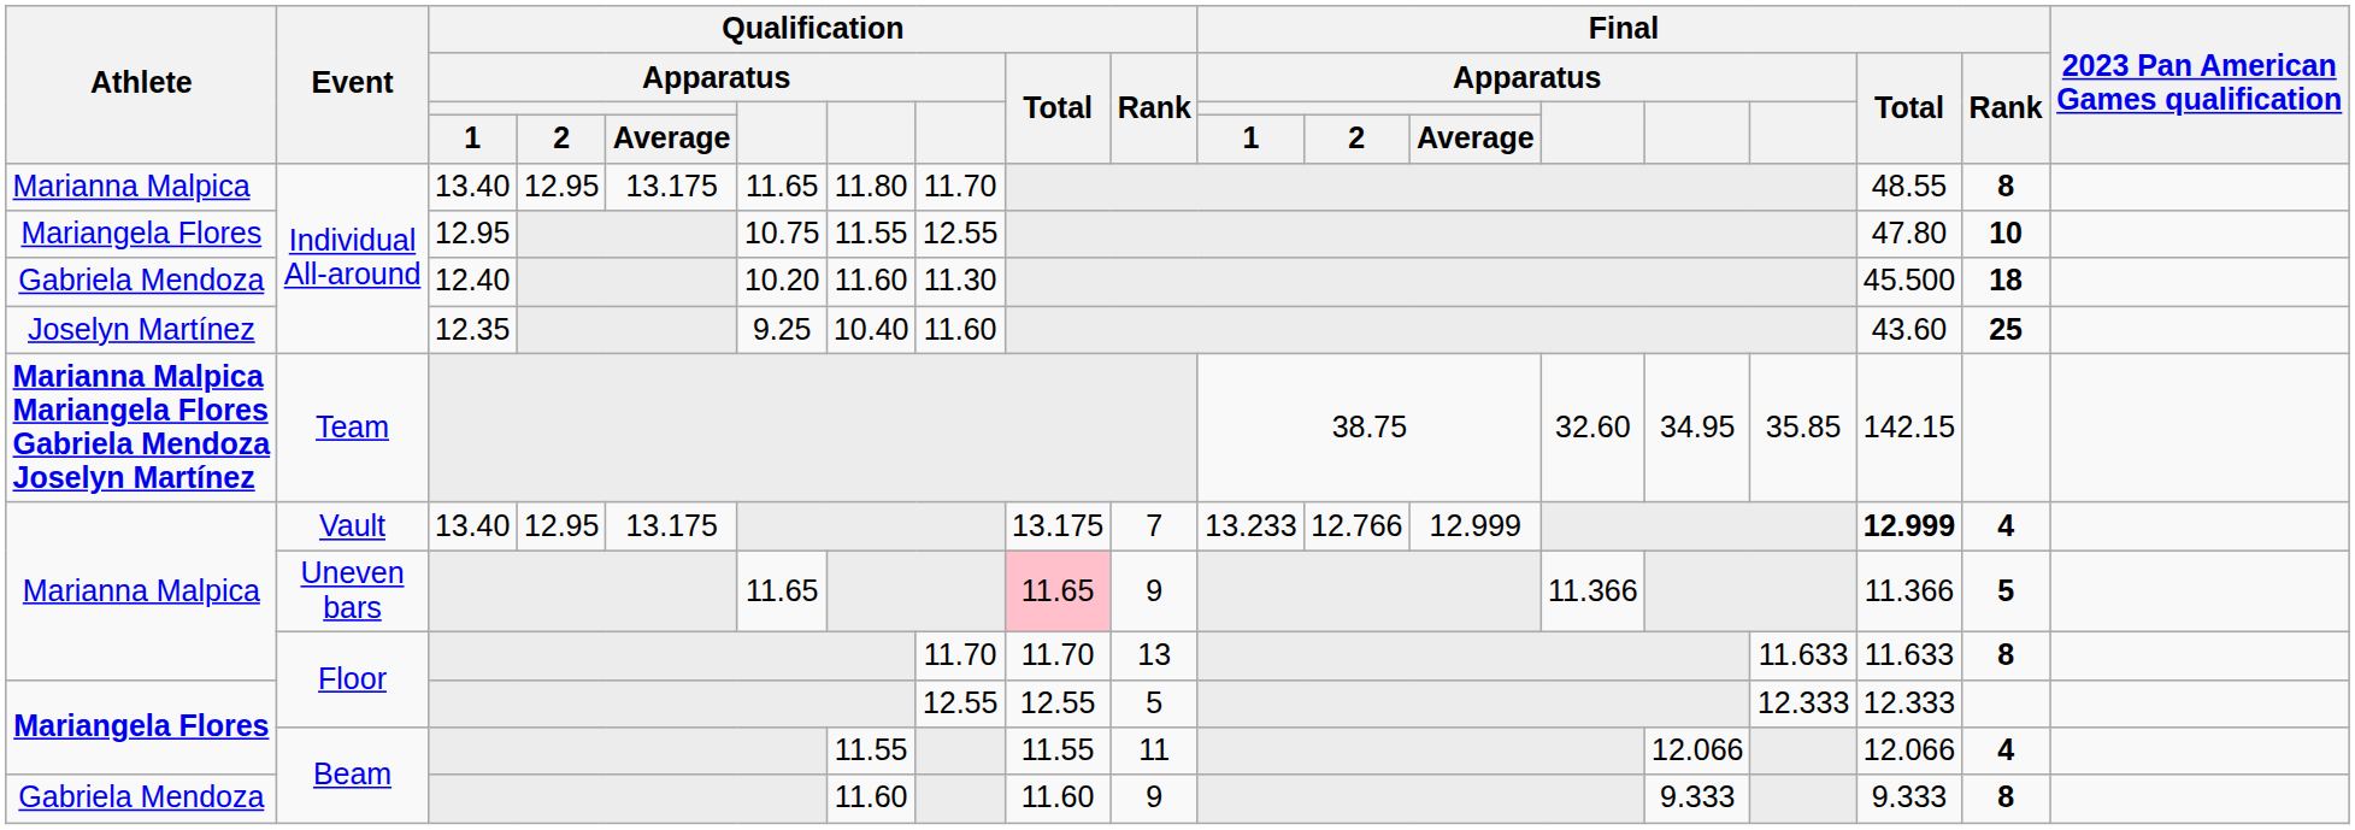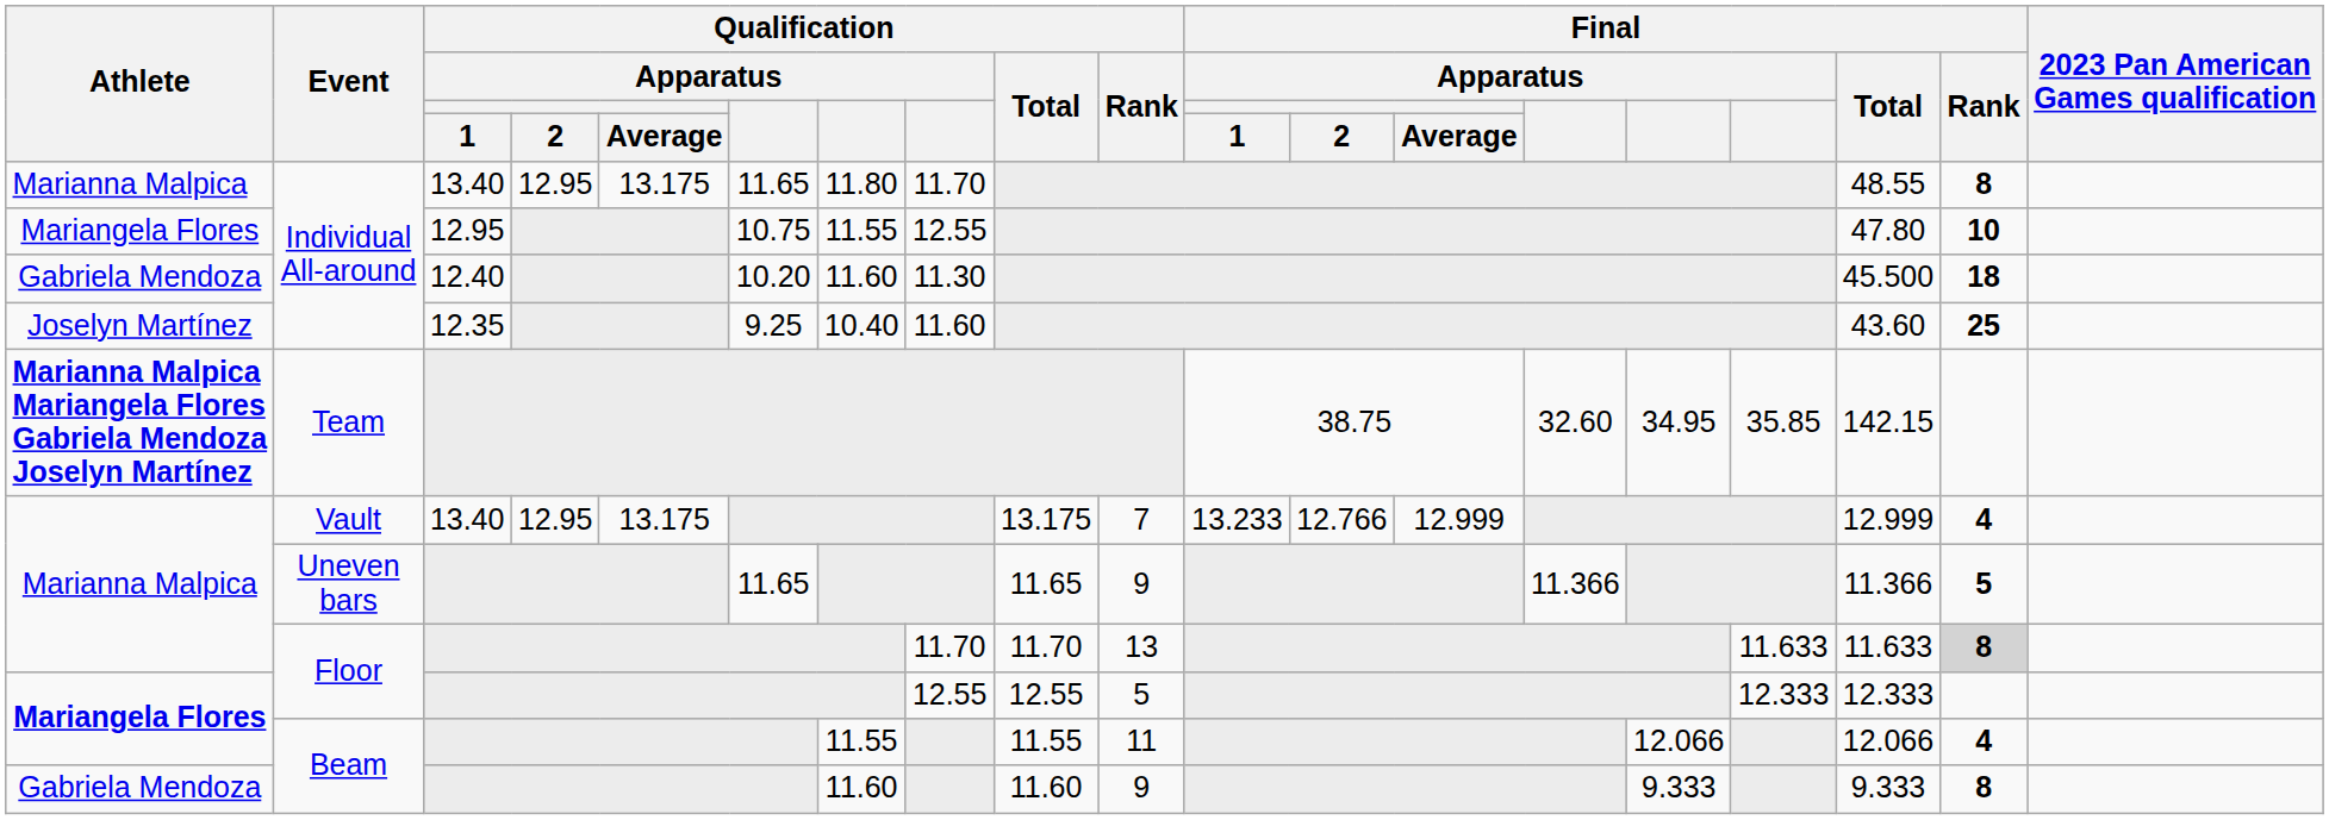Vault | Final / Total: bold -> normal
Uneven bars | Qualification / Total: pink background -> no background
Marianna Malpica / Floor | Final / Rank: no background -> lightgrey background
